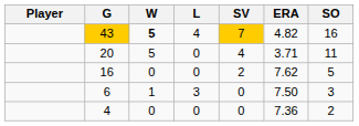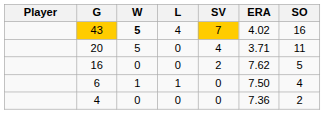43 | ERA: 4.82 -> 4.02
6 | L: 3 -> 1
6 | SO: 3 -> 4
